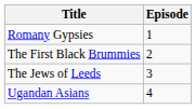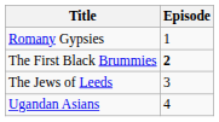The First Black Brummies | Episode: normal -> bold
